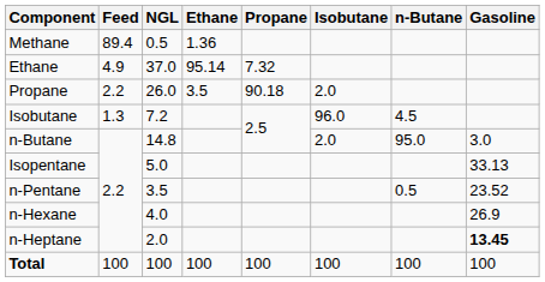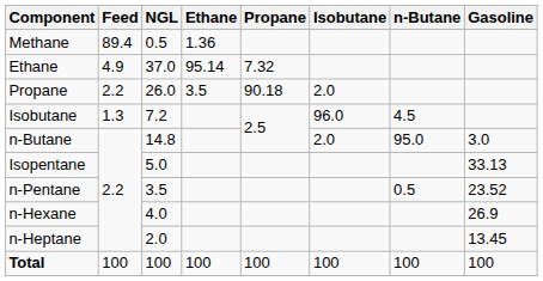n-Heptane | Gasoline: bold -> normal
